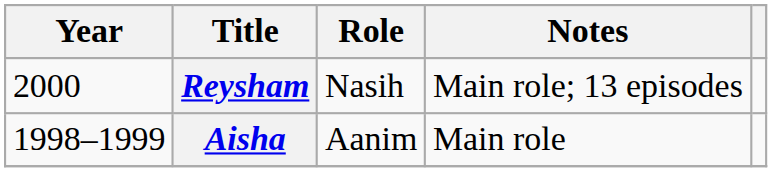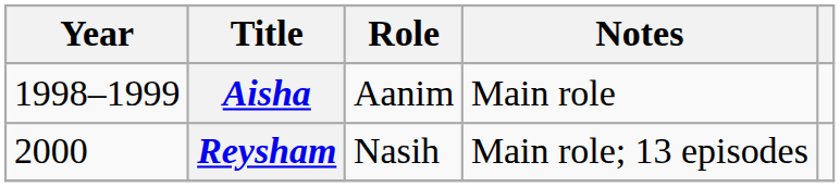rows swapped: Aisha <-> Reysham
